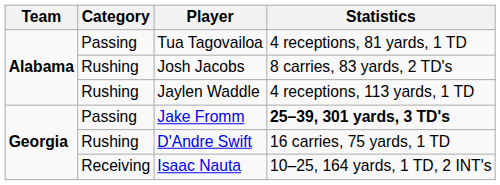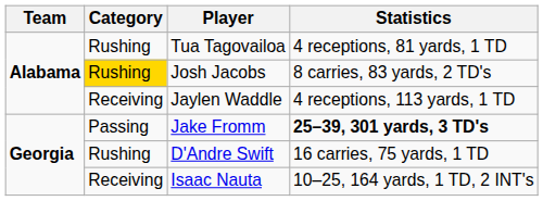Tua Tagovailoa | Category: Passing -> Rushing
Josh Jacobs | Category: no background -> gold background
Jaylen Waddle | Category: Rushing -> Receiving
